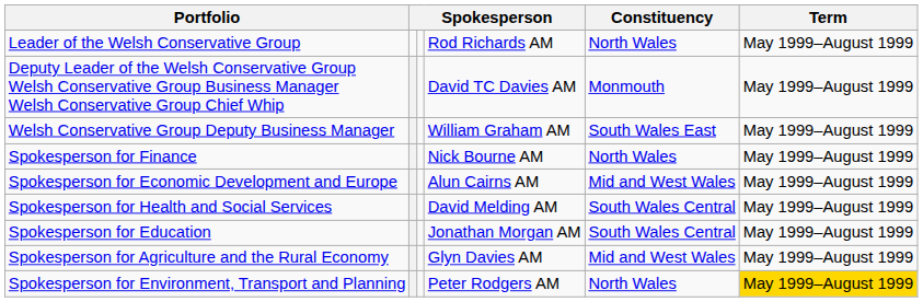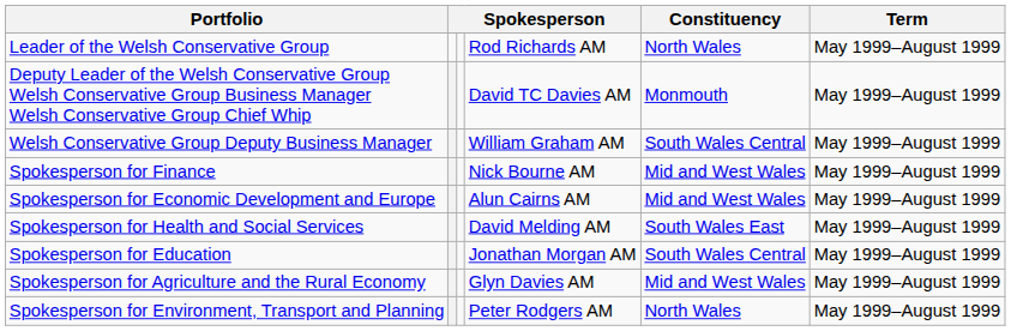Welsh Conservative Group Deputy Business Manager | Constituency: South Wales East -> South Wales Central
Spokesperson for Finance | Constituency: North Wales -> Mid and West Wales
Spokesperson for Health and Social Services | Constituency: South Wales Central -> South Wales East
Spokesperson for Environment, Transport and Planning | Term: gold background -> no background
